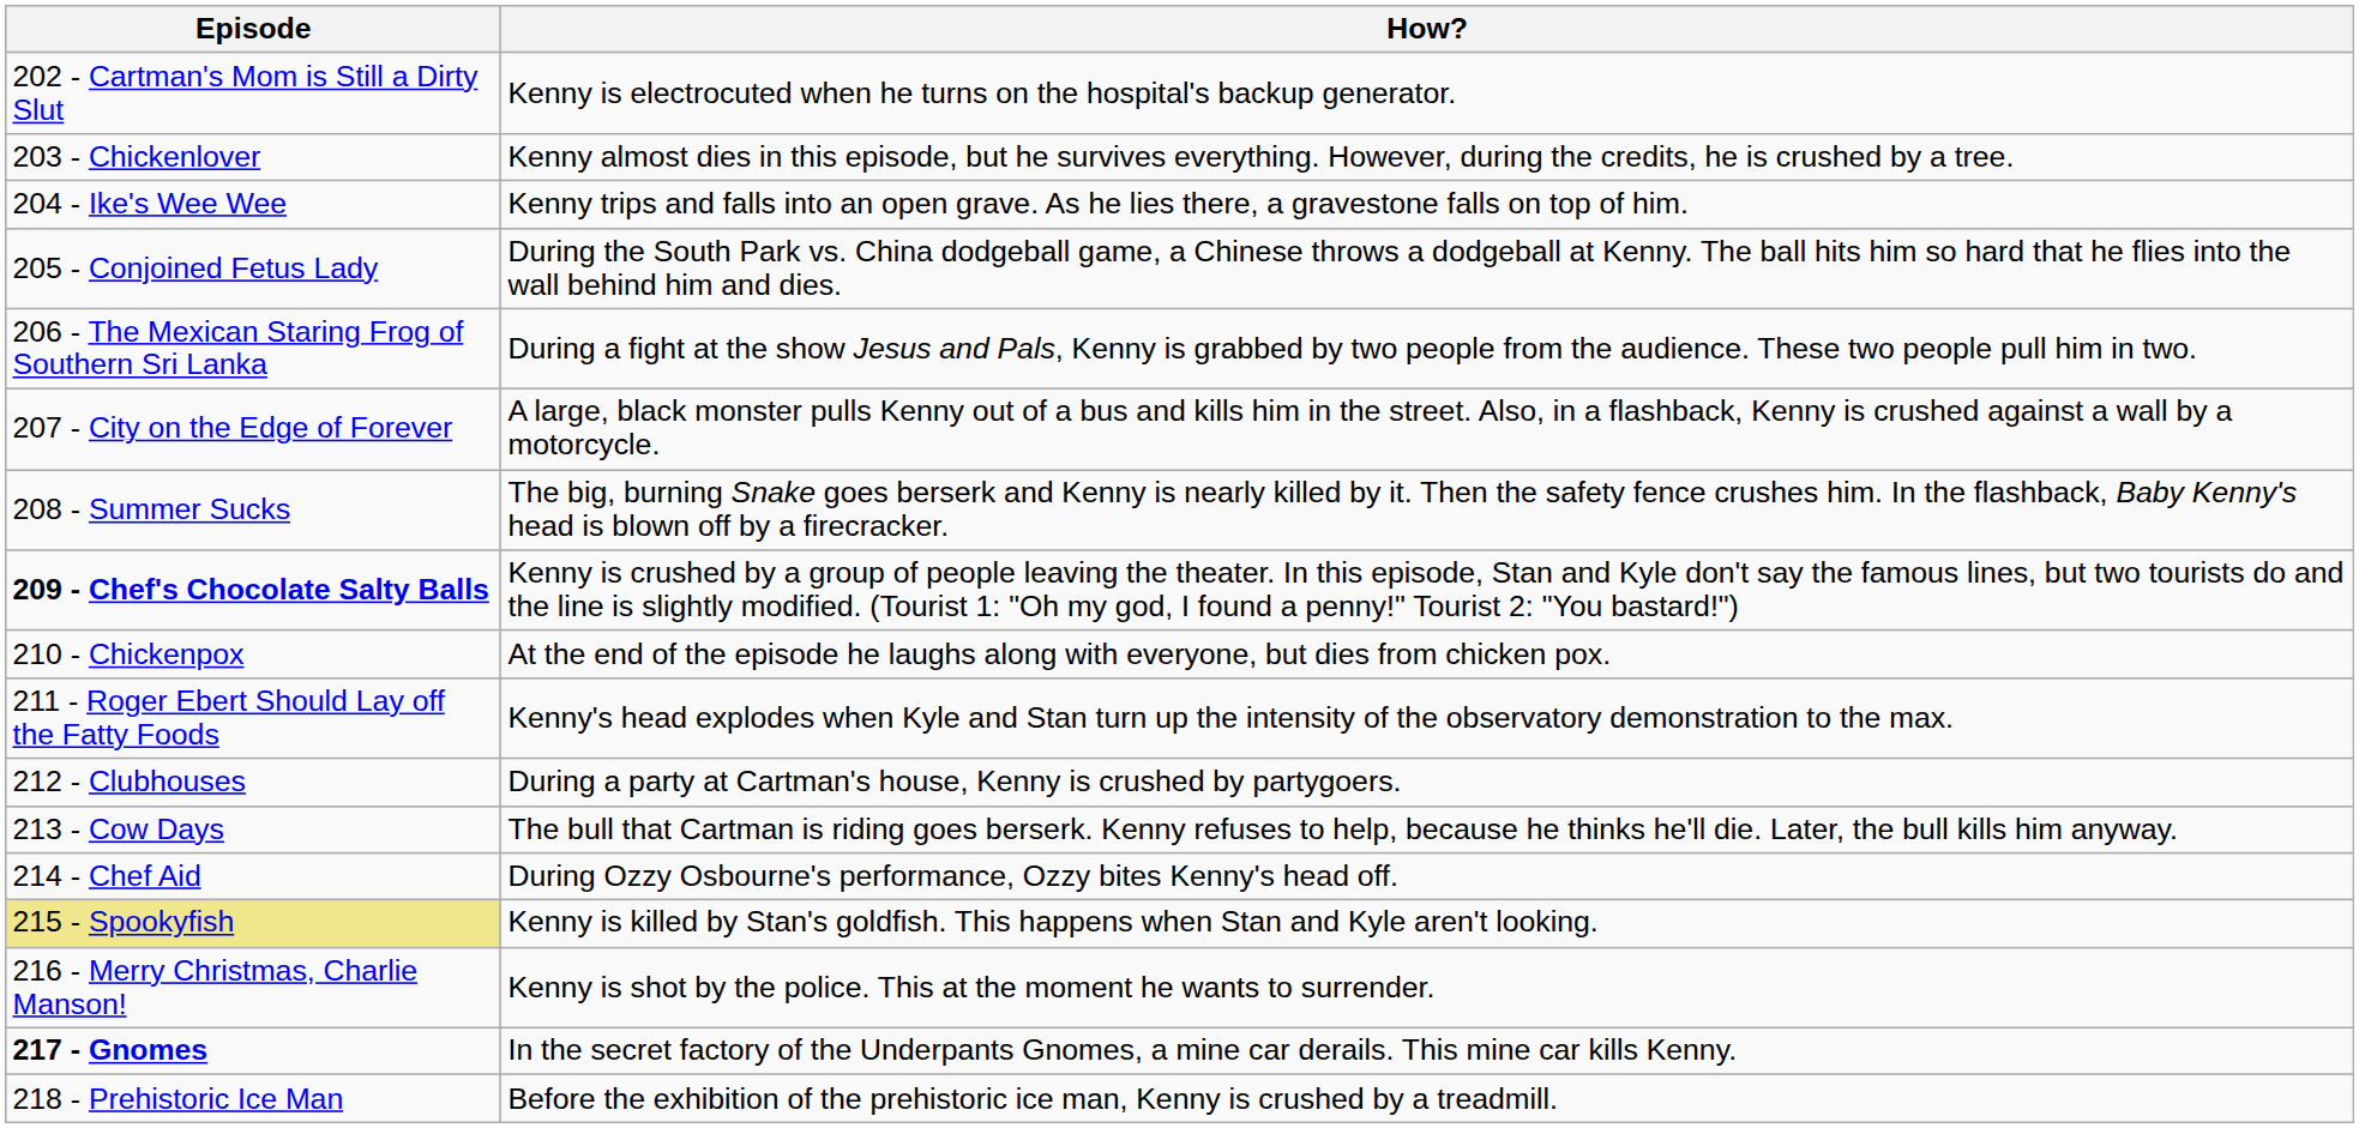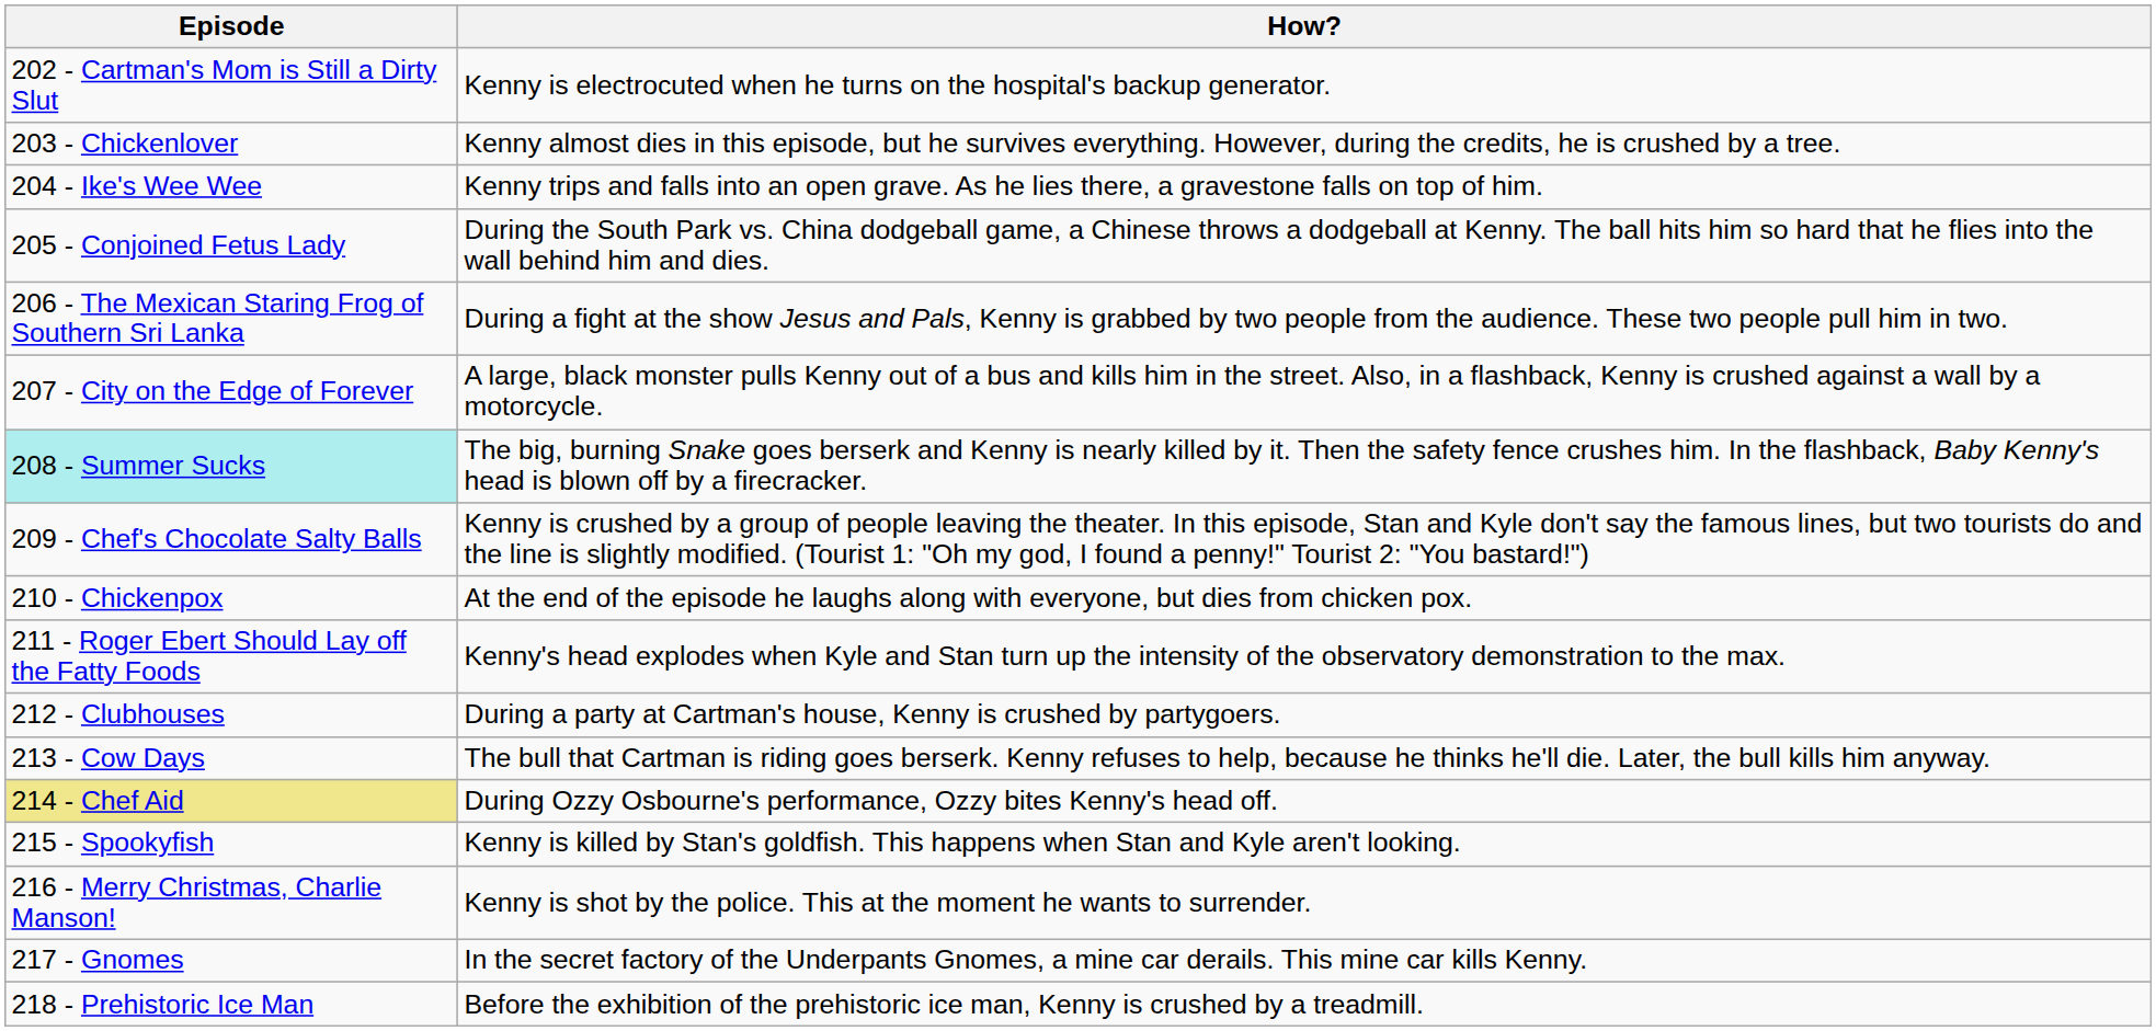208 - Summer Sucks | Episode: no background -> paleturquoise background
209 - Chef's Chocolate Salty Balls | Episode: bold -> normal
214 - Chef Aid | Episode: no background -> khaki background
215 - Spookyfish | Episode: khaki background -> no background
217 - Gnomes | Episode: bold -> normal
